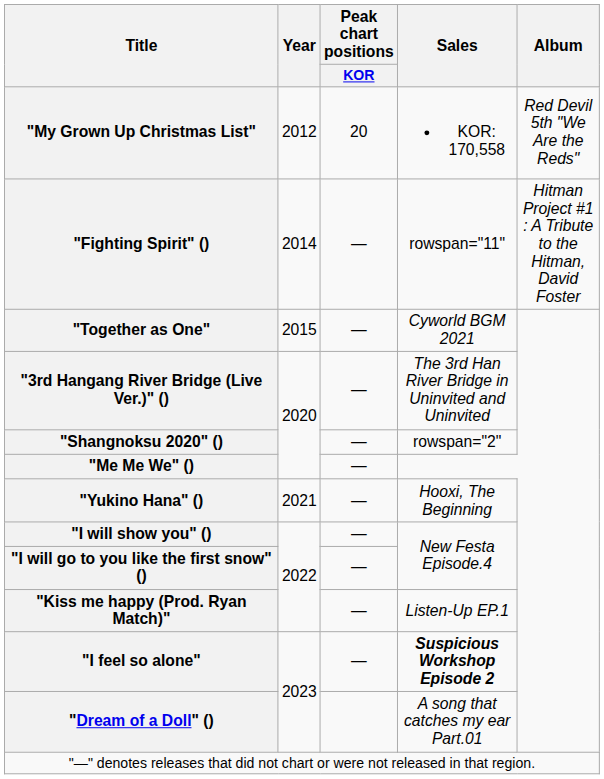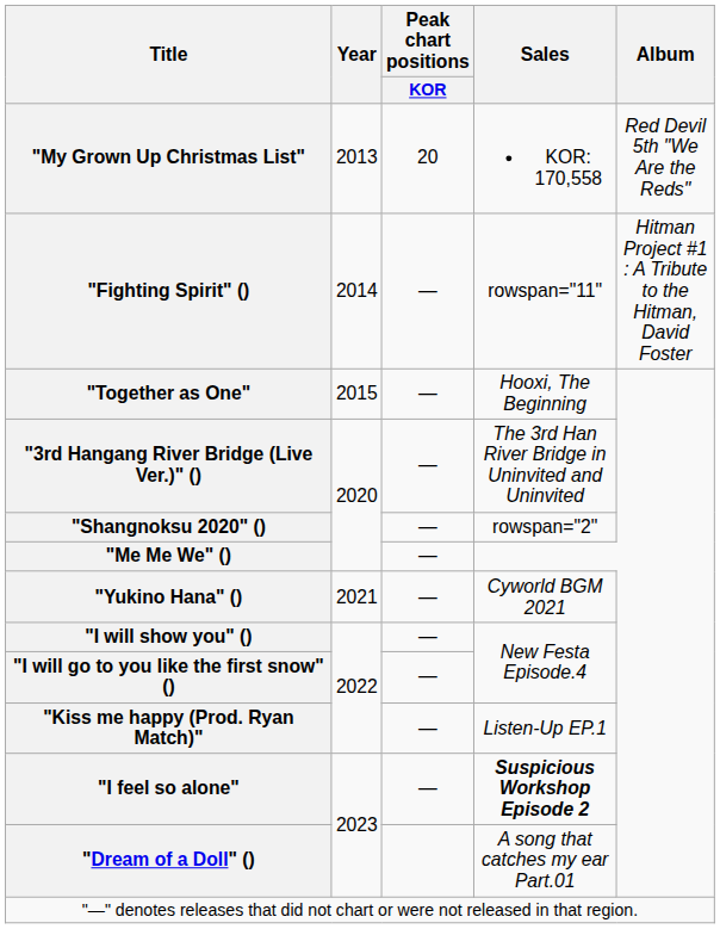"My Grown Up Christmas List" | Year: 2012 -> 2013
"Together as One" | Sales: Cyworld BGM 2021 -> Hooxi, The Beginning
"Yukino Hana" () | Sales: Hooxi, The Beginning -> Cyworld BGM 2021
